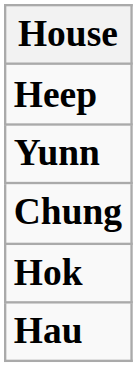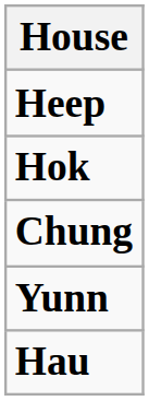row 3 | column 1: Yunn -> Hok
row 5 | column 1: Hok -> Yunn
